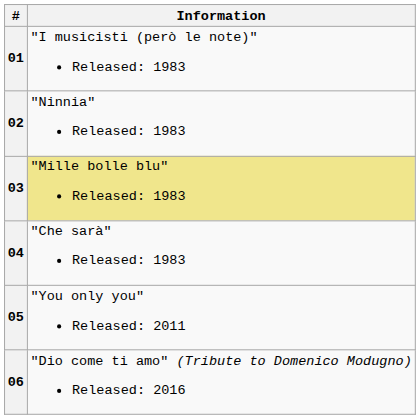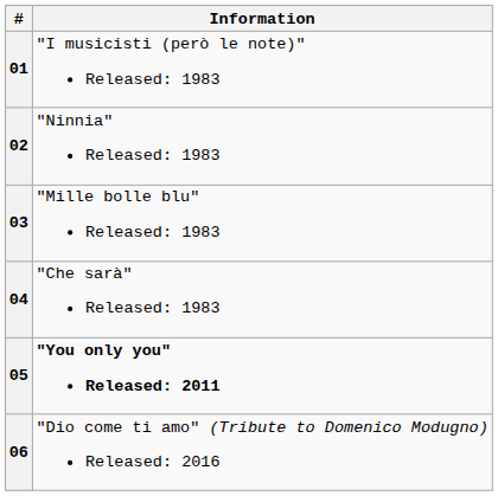03 | Information: khaki background -> no background
05 | Information: normal -> bold
